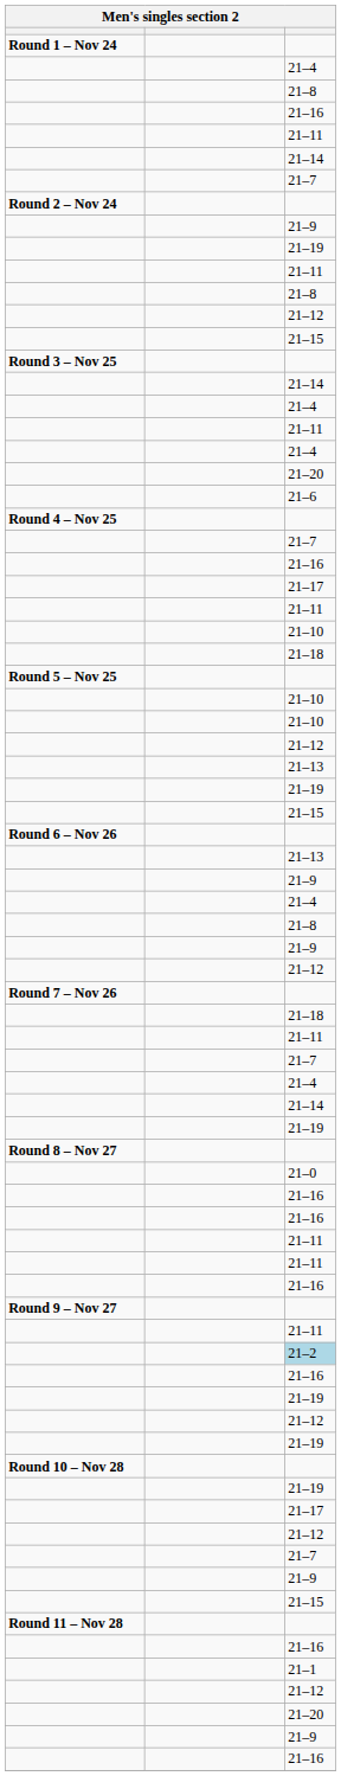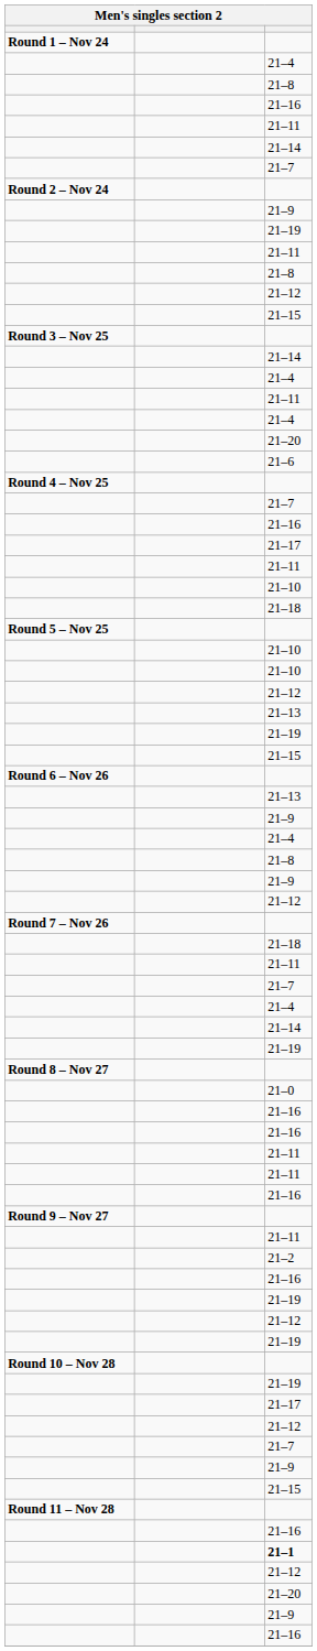21–2 | column 3: lightblue background -> no background
21–1 | column 3: normal -> bold
